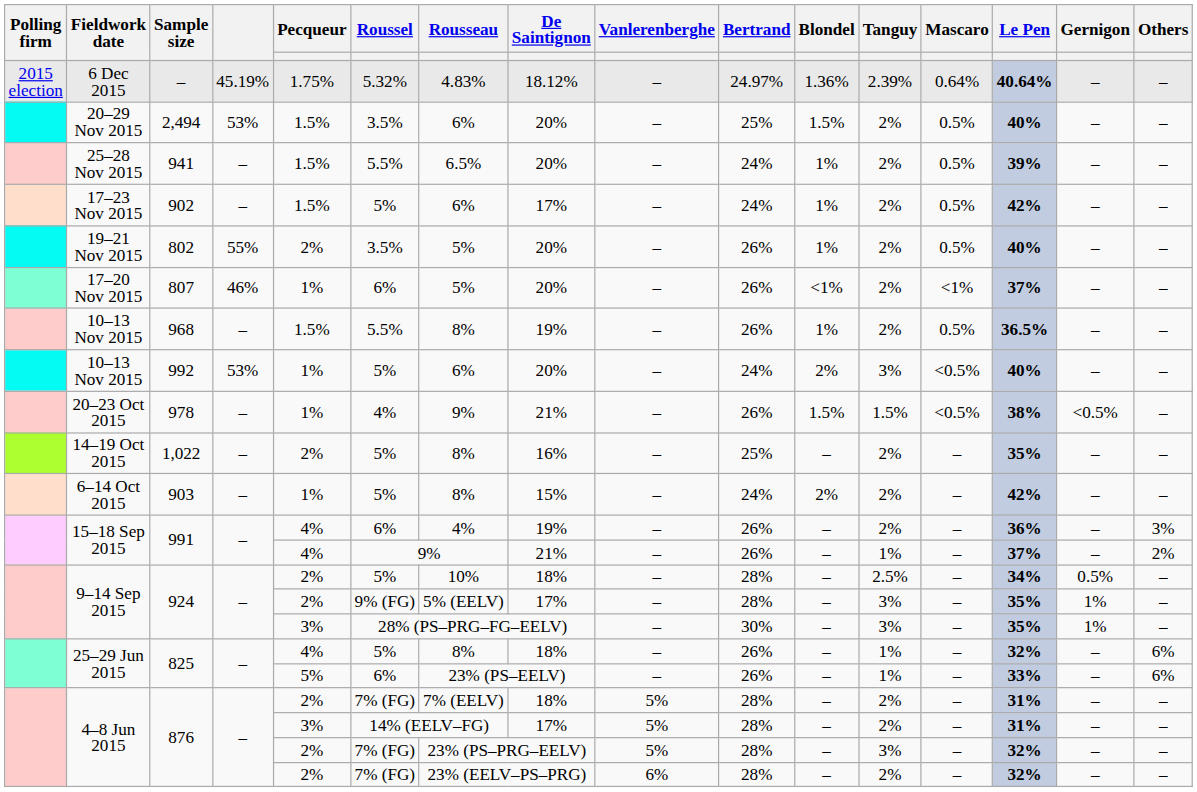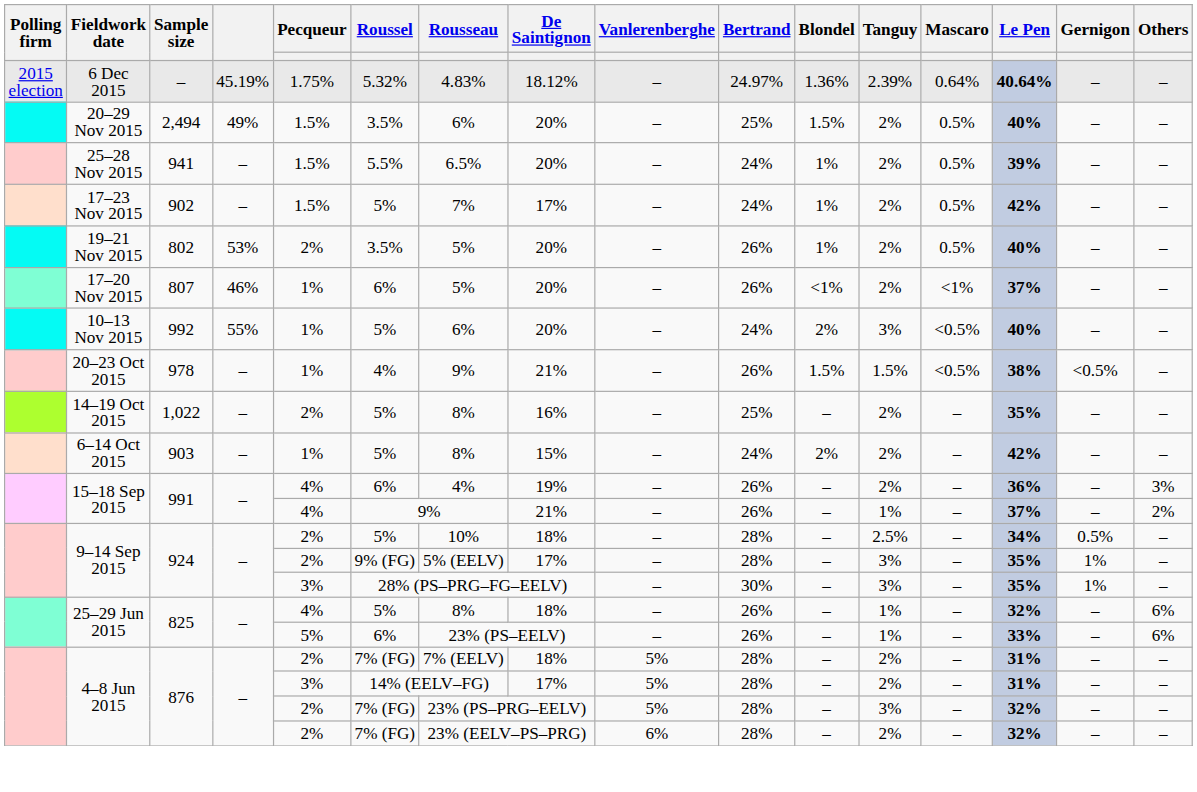2,494 | column 4: 53% -> 49%
902 | Rousseau: 6% -> 7%
802 | column 4: 55% -> 53%
- row: 10–13 Nov 2015 | 968 | – | 1.5% | 5.5% | 8% | 19% | – | 26% | 1% | 2% | 0.5% | 36.5% | – | –
992 | column 4: 53% -> 55%
